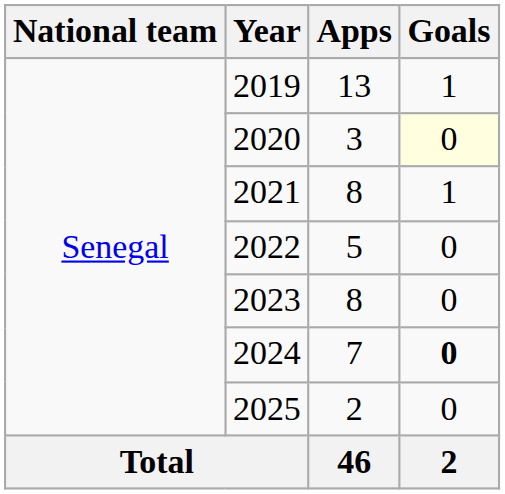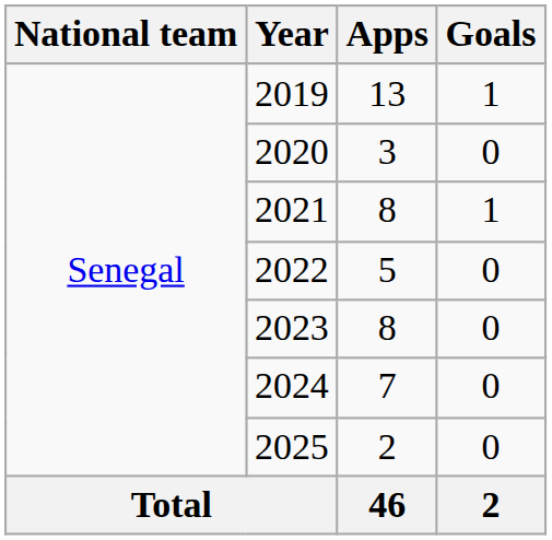2020 | Goals: lightyellow background -> no background
2024 | Goals: bold -> normal
